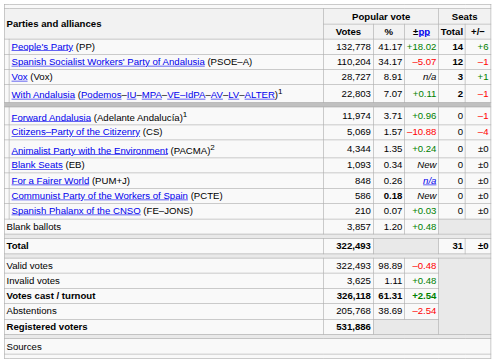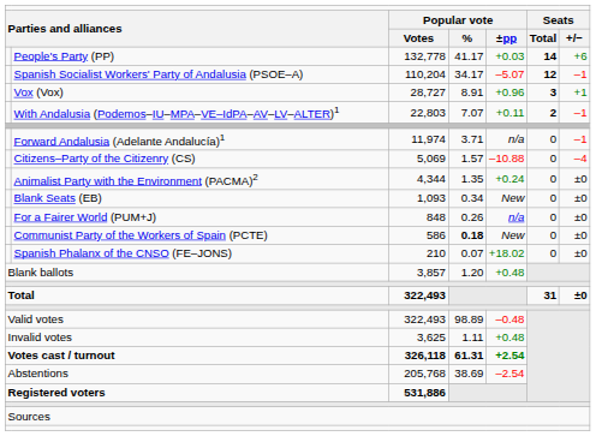People's Party (PP) | column 5: +18.02 -> +0.03
Vox (Vox) | column 5: n/a -> +0.96
Forward Andalusia (Adelante Andalucía)1 | column 5: +0.96 -> n/a
Spanish Phalanx of the CNSO (FE–JONS) | column 5: +0.03 -> +18.02
